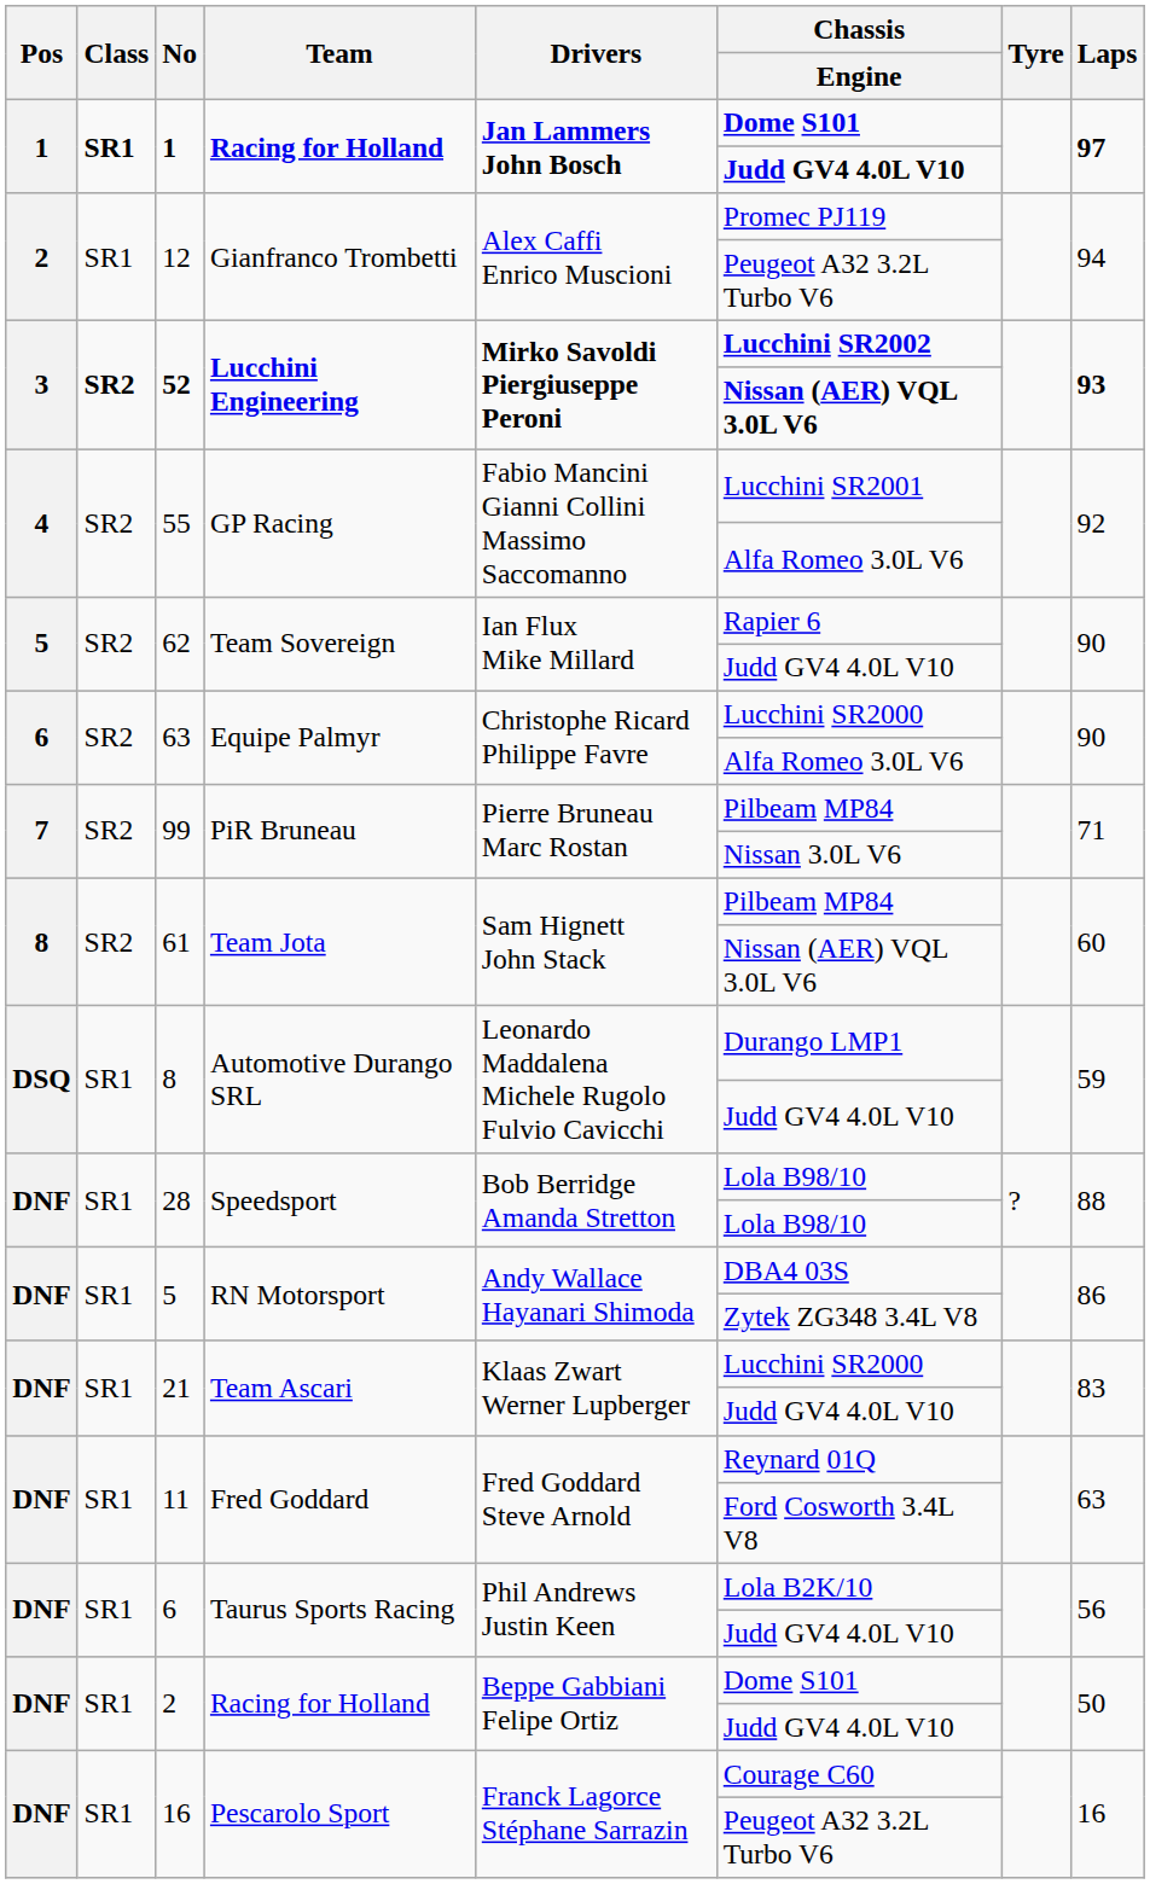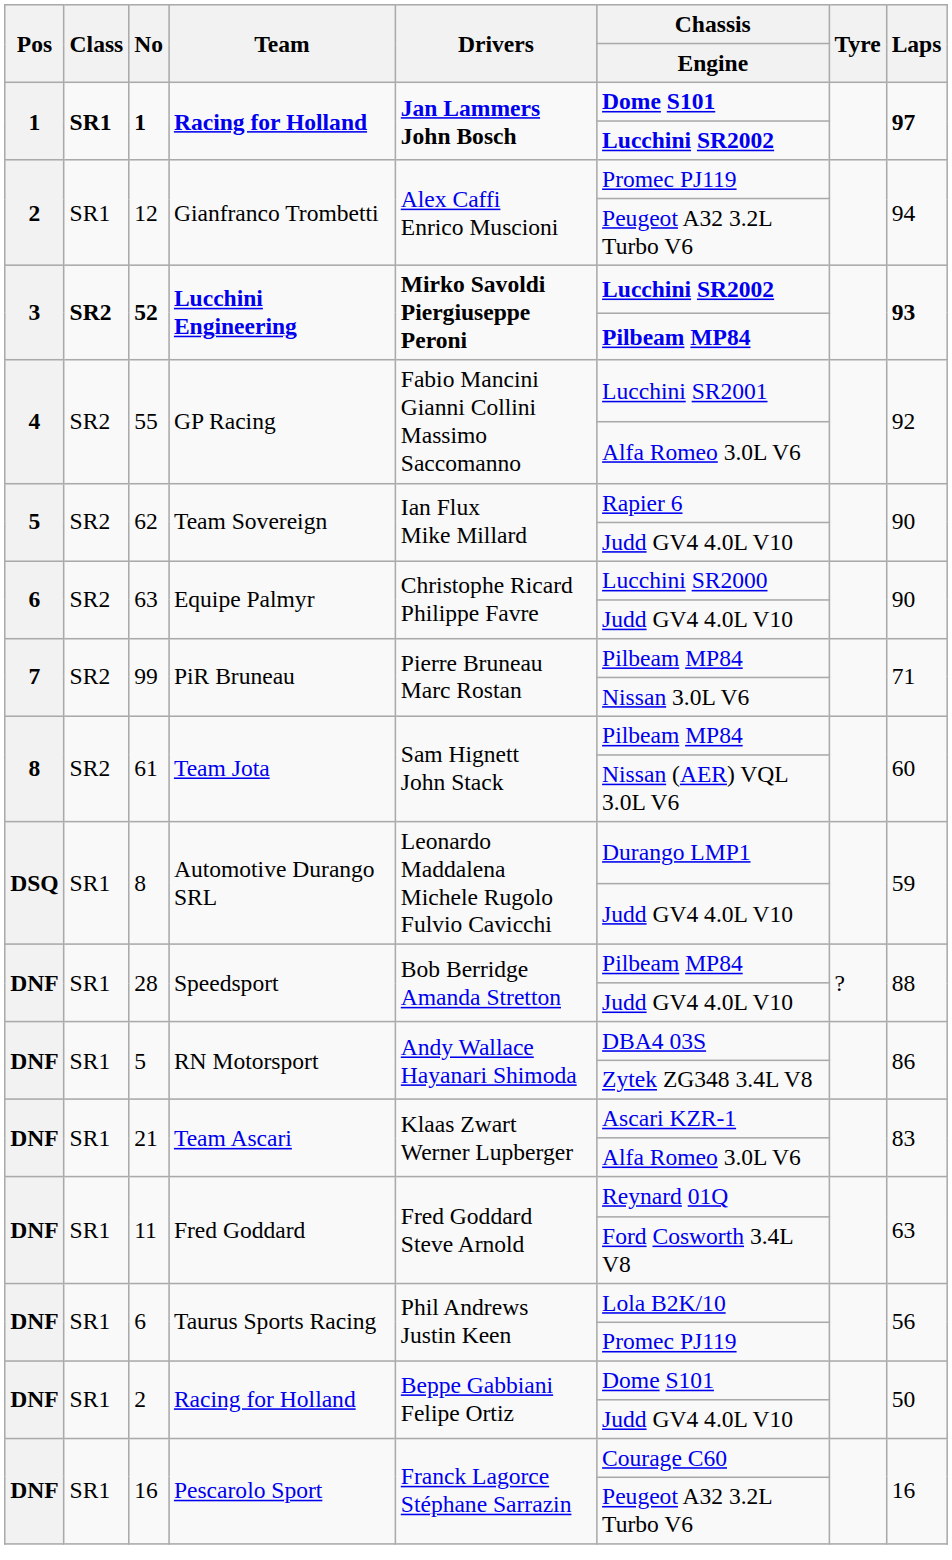row 4 | Chassis / Engine: Judd GV4 4.0L V10 -> Lucchini SR2002
row 8 | Chassis / Engine: Nissan (AER) VQL 3.0L V6 -> Pilbeam MP84
row 14 | Chassis / Engine: Alfa Romeo 3.0L V6 -> Judd GV4 4.0L V10
row 21 | Chassis / Engine: Lola B98/10 -> Pilbeam MP84
row 22 | Chassis / Engine: Lola B98/10 -> Judd GV4 4.0L V10
row 25 | Chassis / Engine: Lucchini SR2000 -> Ascari KZR-1
row 26 | Chassis / Engine: Judd GV4 4.0L V10 -> Alfa Romeo 3.0L V6
row 30 | Chassis / Engine: Judd GV4 4.0L V10 -> Promec PJ119
